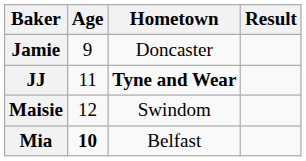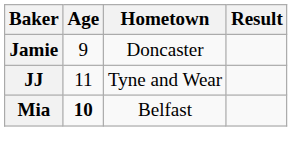JJ | Hometown: bold -> normal
- row: Maisie | 12 | Swindom
